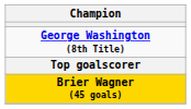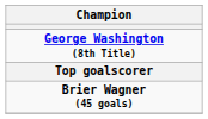row 5 | column 1: gold background -> no background
